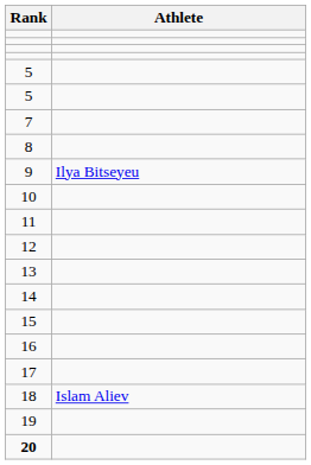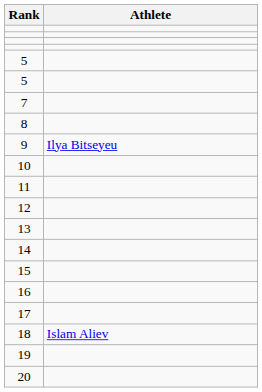row 21 | Rank: bold -> normal
